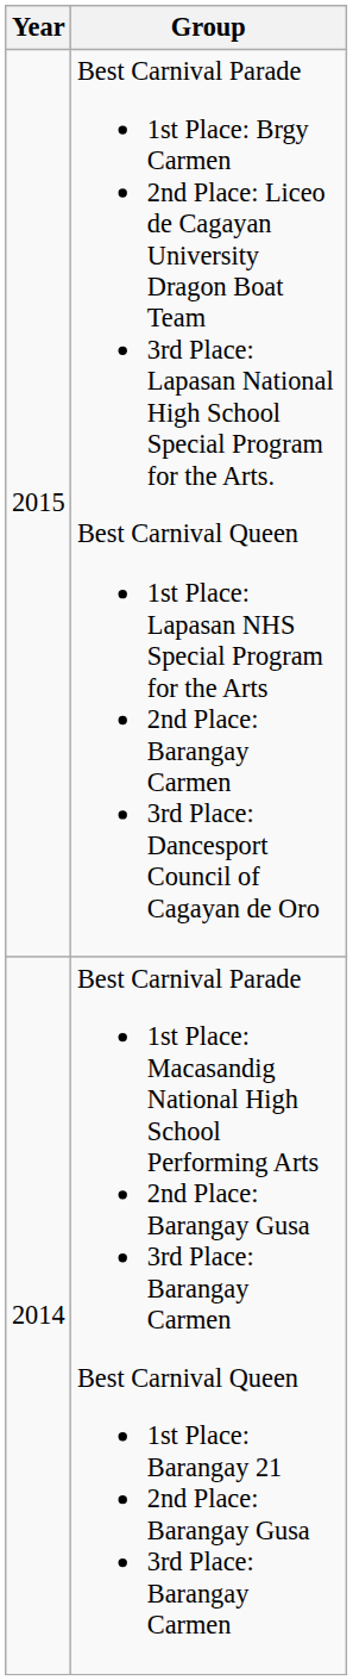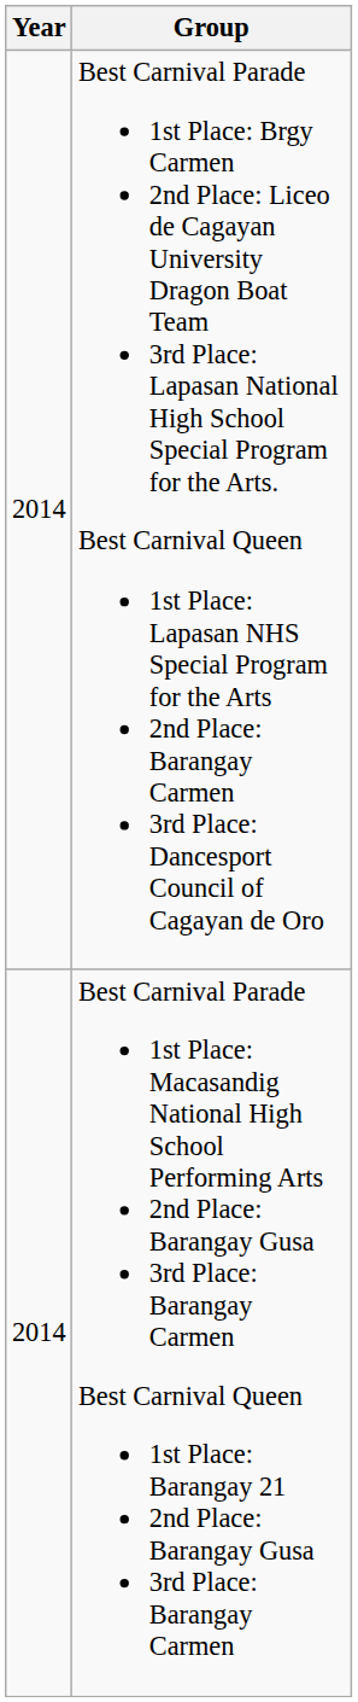row 2 | Year: 2015 -> 2014
